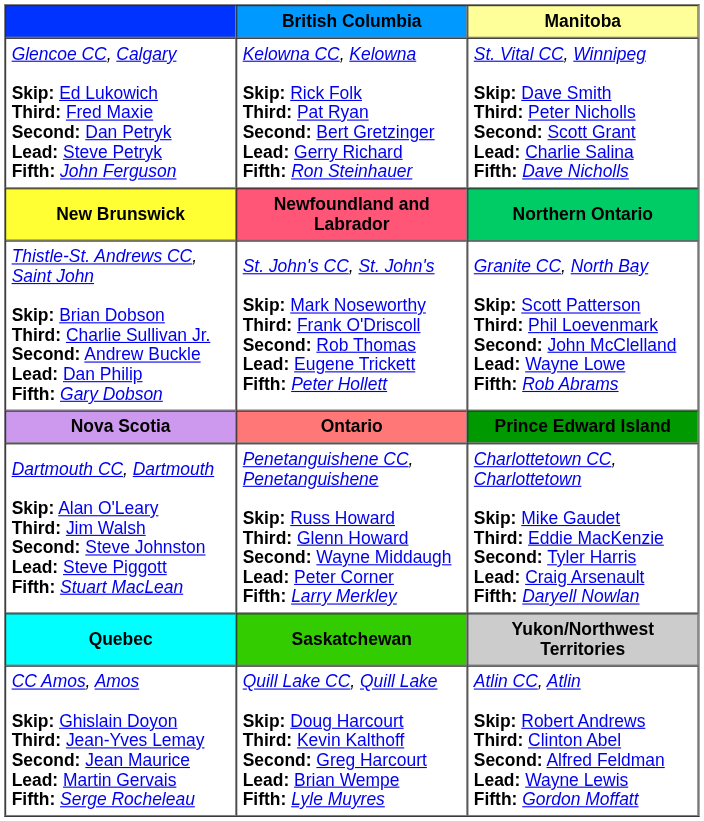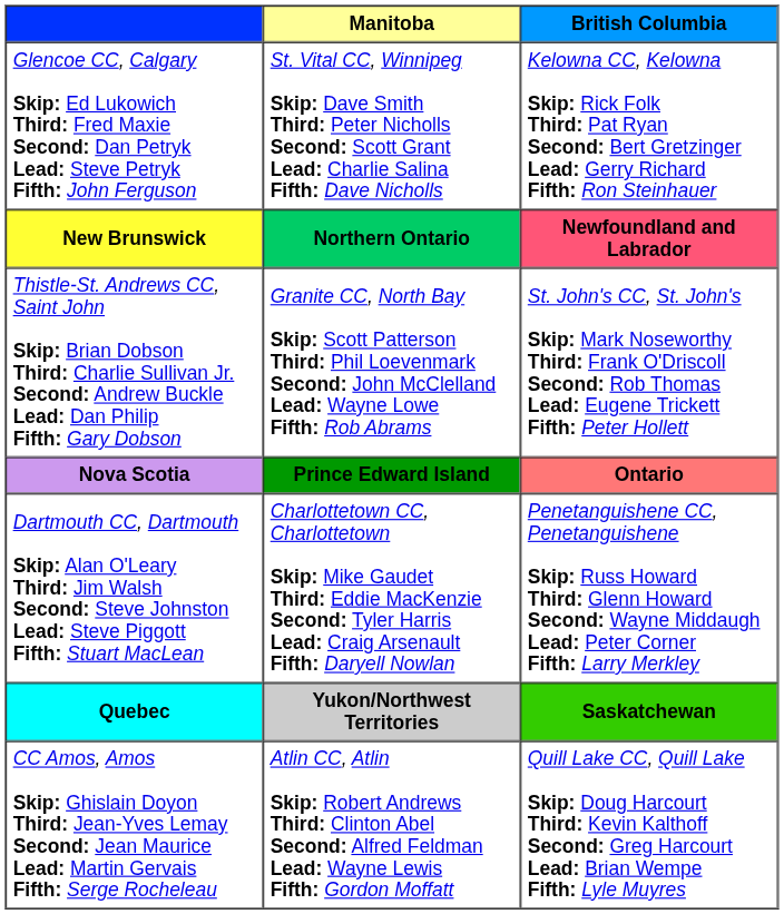columns swapped: British Columbia <-> Manitoba
